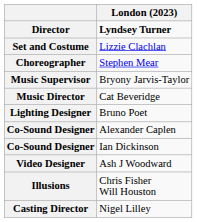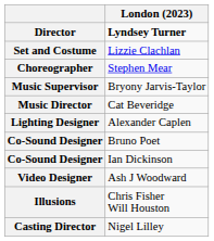row 7 | London (2023): Bruno Poet -> Alexander Caplen
row 8 | London (2023): Alexander Caplen -> Bruno Poet
